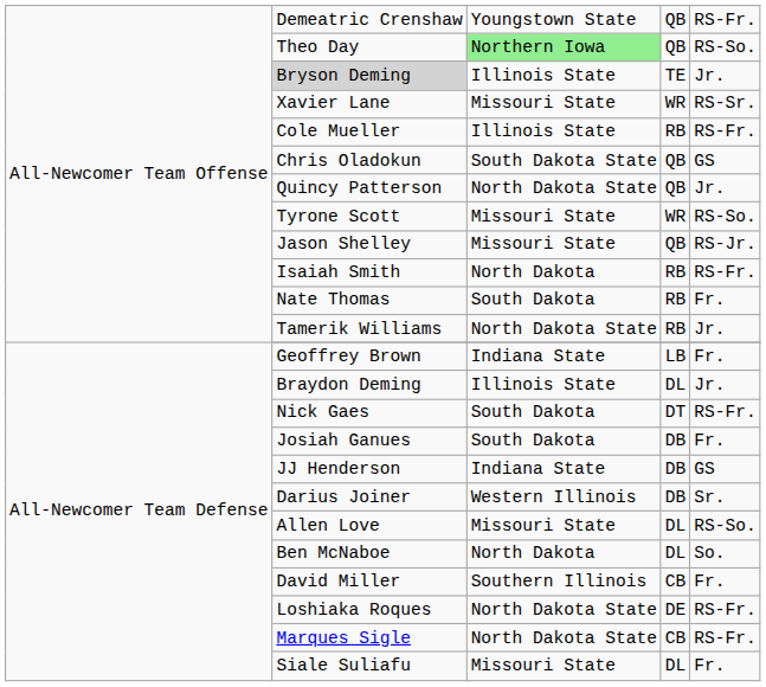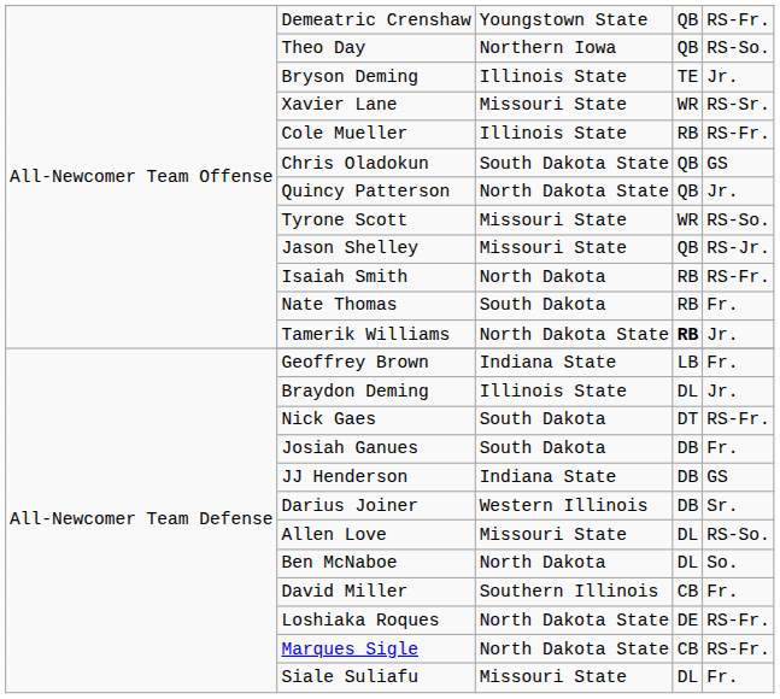row 2 | column 3: lightgreen background -> no background
row 3 | column 2: lightgrey background -> no background
row 12 | column 4: normal -> bold
